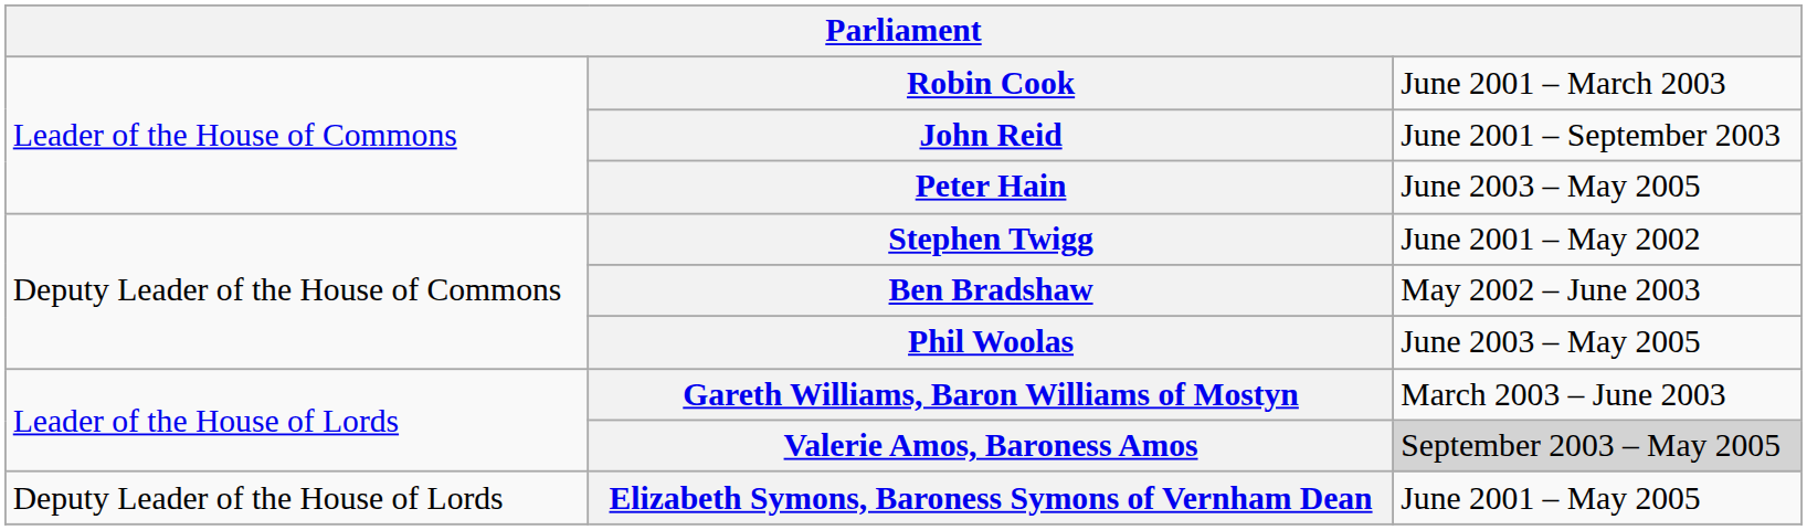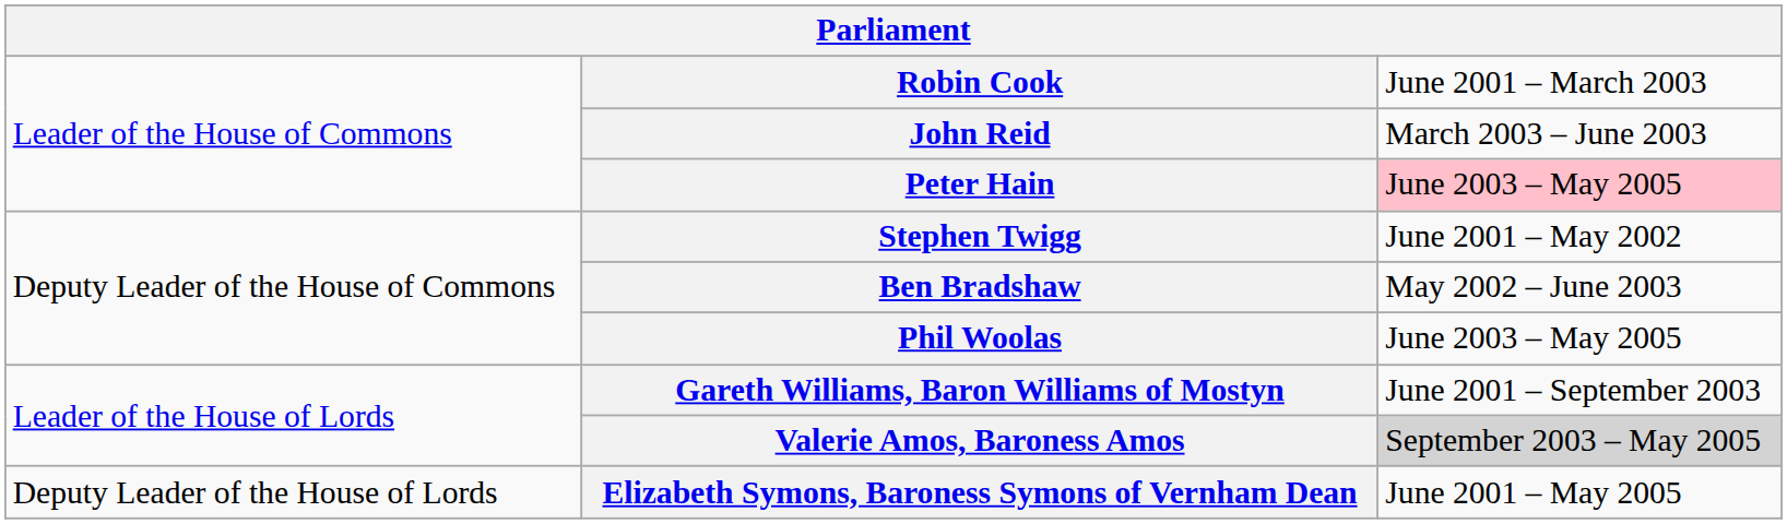John Reid | column 3: June 2001 – September 2003 -> March 2003 – June 2003
Peter Hain | column 3: no background -> pink background
Gareth Williams, Baron Williams of Mostyn | column 3: March 2003 – June 2003 -> June 2001 – September 2003
